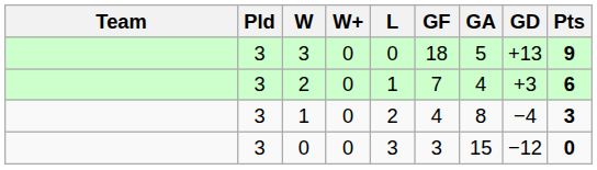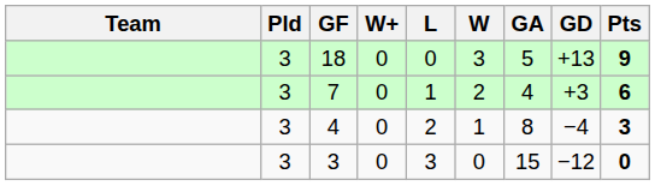columns swapped: W <-> GF
